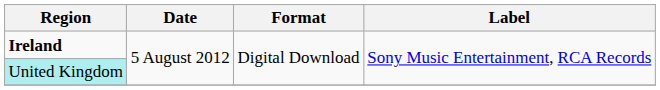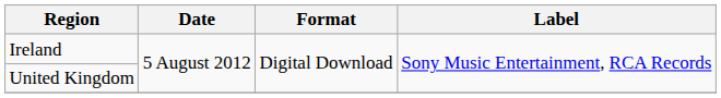Ireland | Region: bold -> normal
United Kingdom | Region: paleturquoise background -> no background
